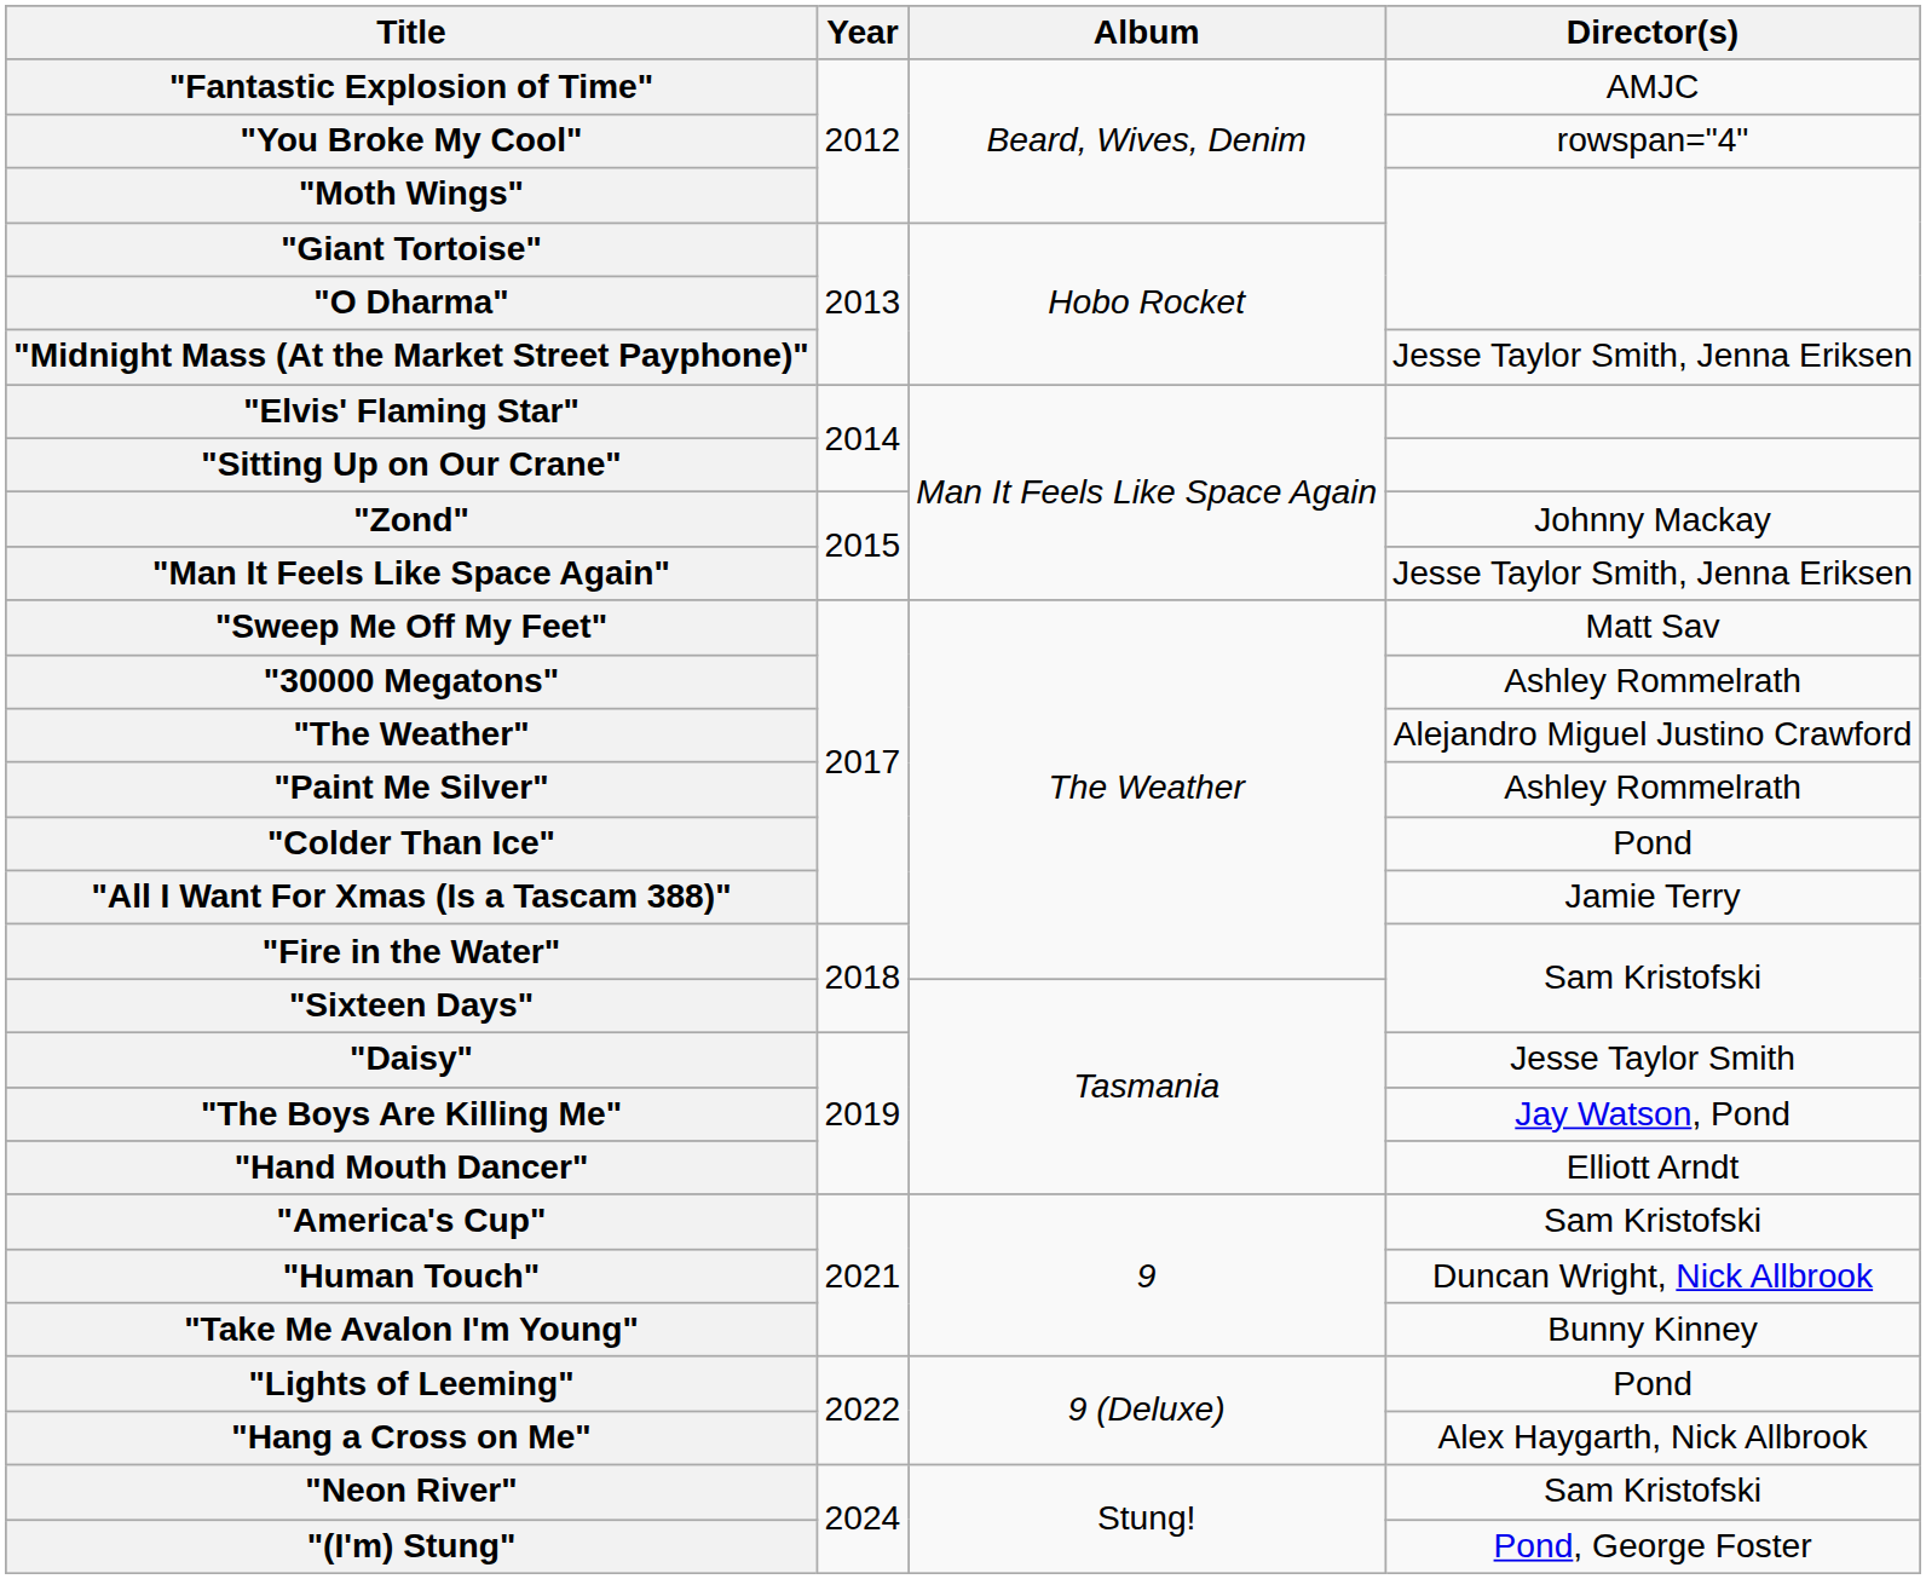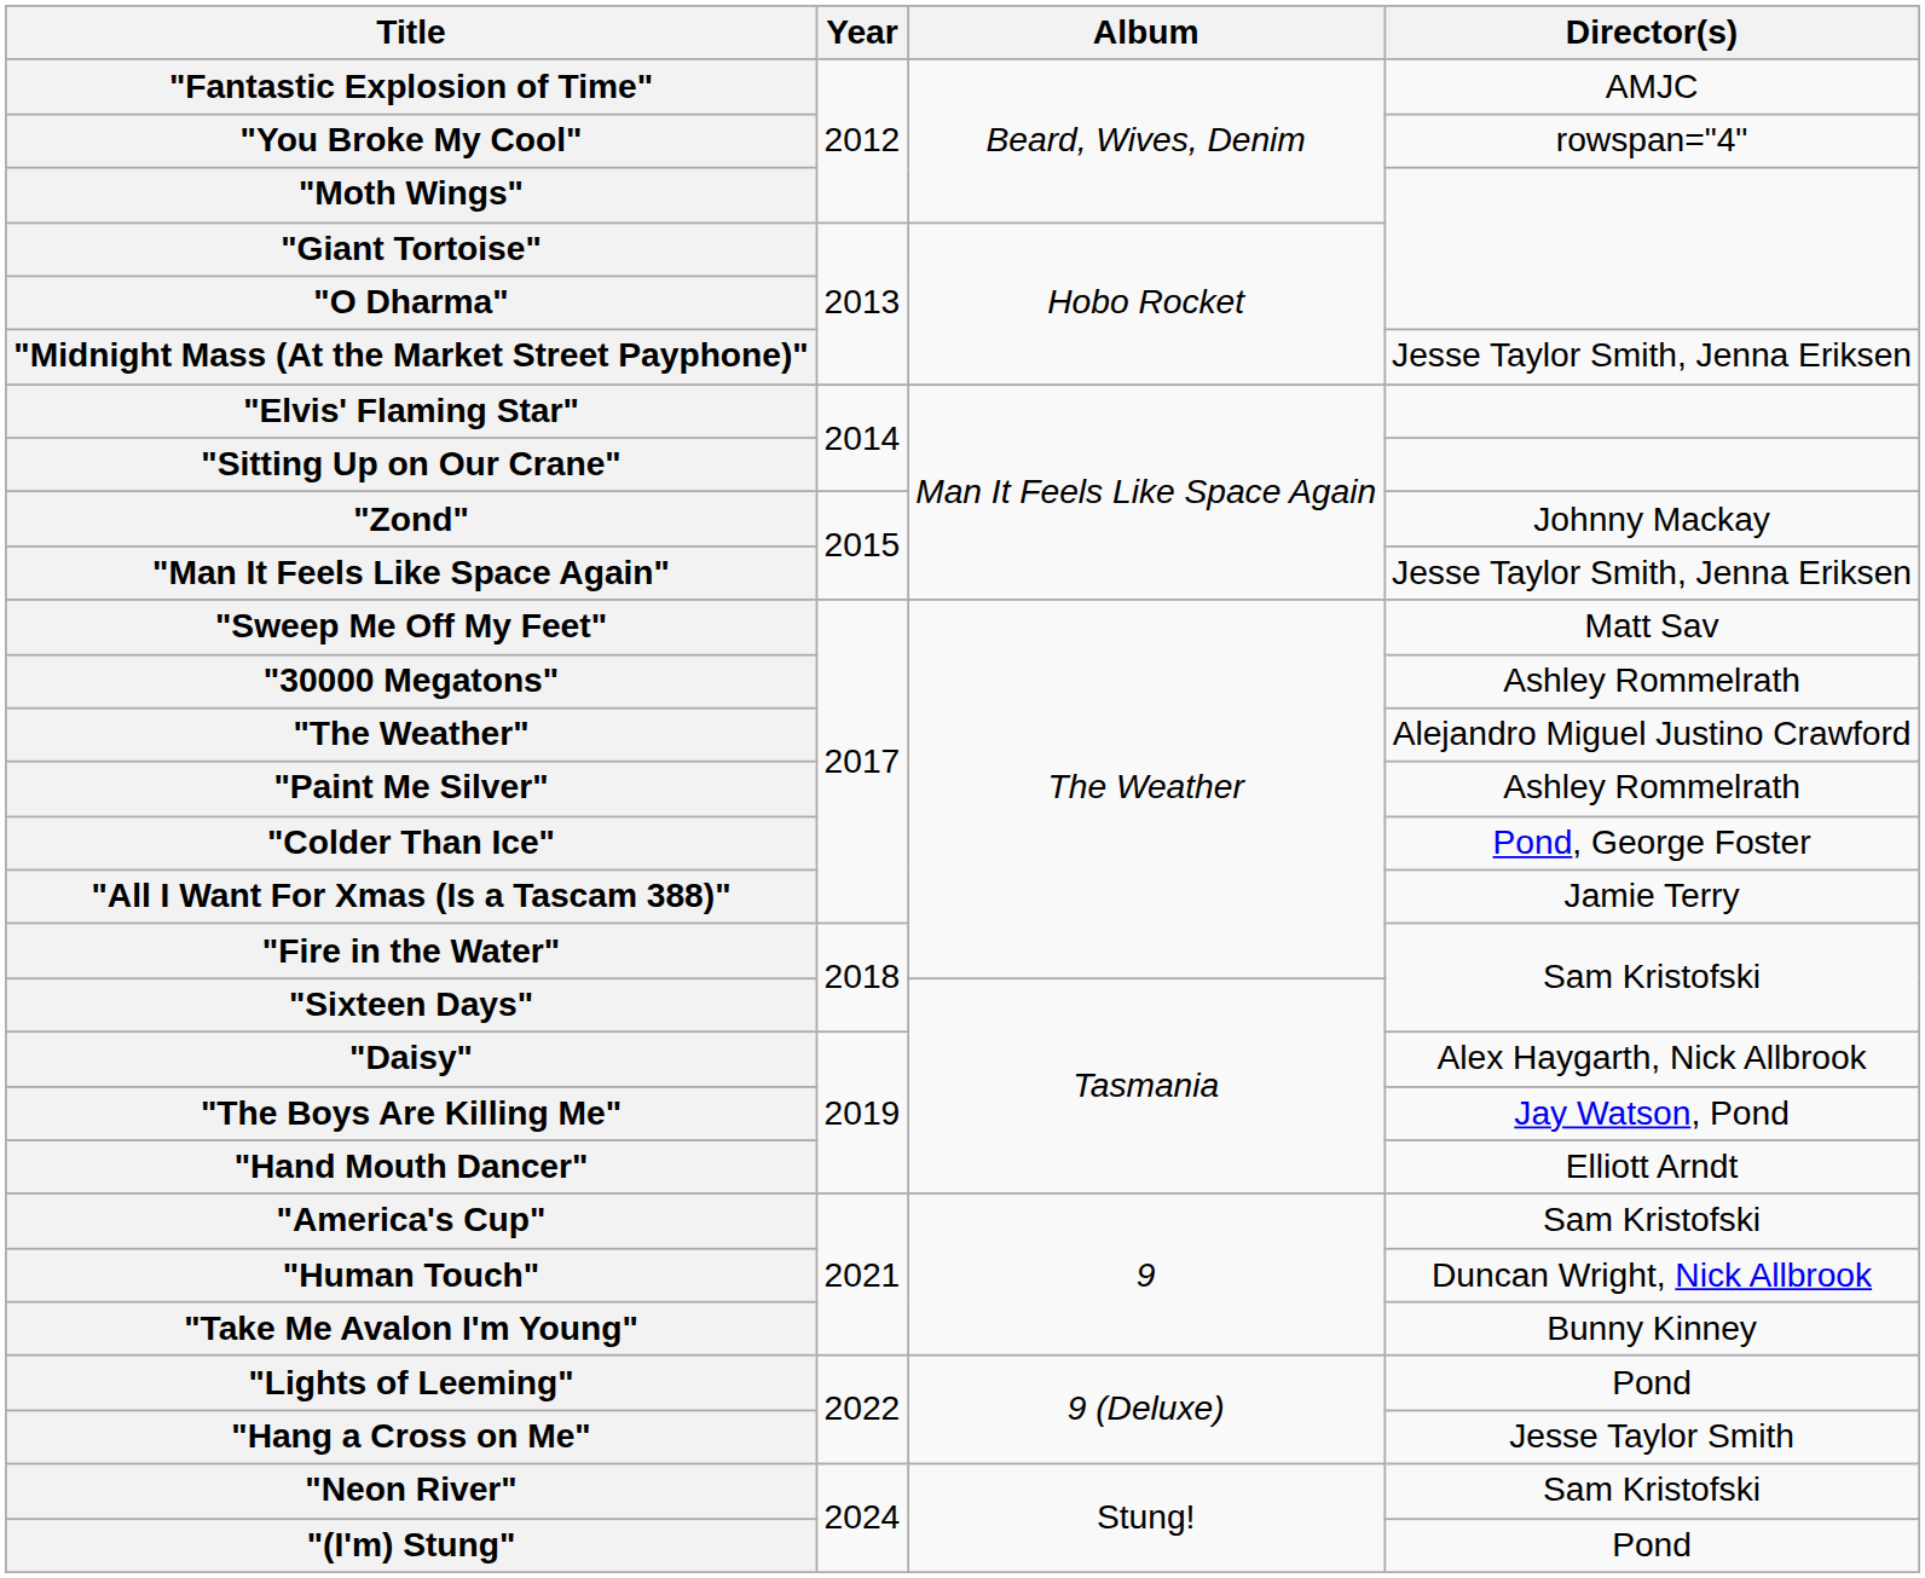"Colder Than Ice" | Director(s): Pond -> Pond, George Foster
"Daisy" | Director(s): Jesse Taylor Smith -> Alex Haygarth, Nick Allbrook
"Hang a Cross on Me" | Director(s): Alex Haygarth, Nick Allbrook -> Jesse Taylor Smith
"(I'm) Stung" | Director(s): Pond, George Foster -> Pond
